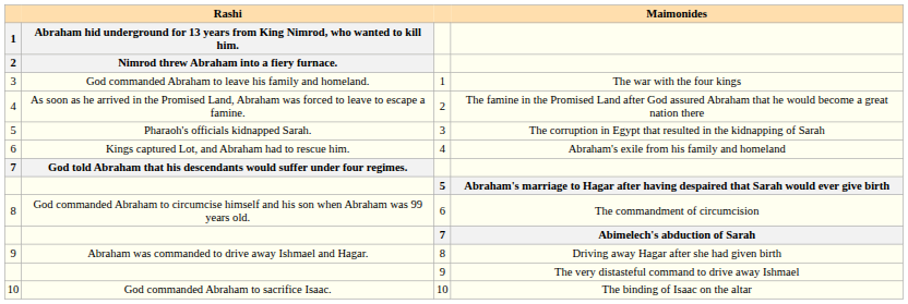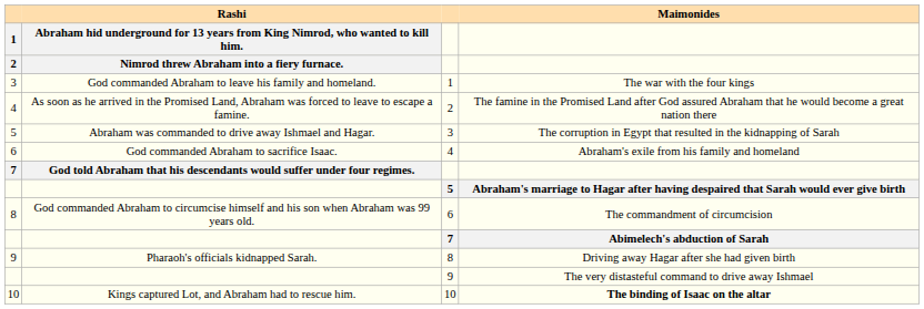row 6 | Rashi: Pharaoh's officials kidnapped Sarah. -> Abraham was commanded to drive away Ishmael and Hagar.
row 7 | Rashi: Kings captured Lot, and Abraham had to rescue him. -> God commanded Abraham to sacrifice Isaac.
row 12 | Rashi: Abraham was commanded to drive away Ishmael and Hagar. -> Pharaoh's officials kidnapped Sarah.
row 14 | Rashi: God commanded Abraham to sacrifice Isaac. -> Kings captured Lot, and Abraham had to rescue him.
row 14 | Maimonides: normal -> bold
